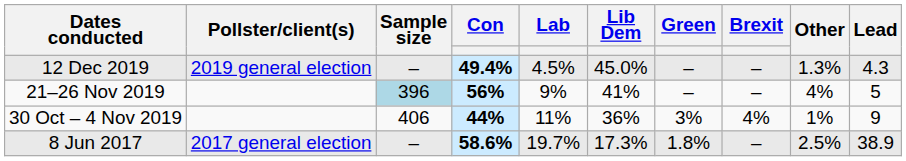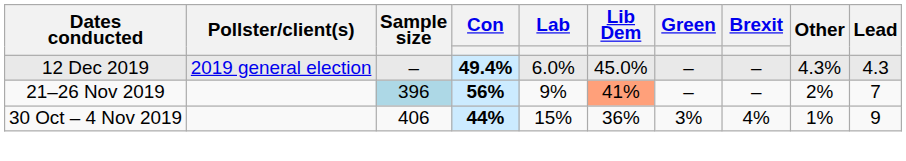12 Dec 2019 | Lab: 4.5% -> 6.0%
12 Dec 2019 | Other: 1.3% -> 4.3%
21–26 Nov 2019 | Lib Dem: no background -> lightsalmon background
21–26 Nov 2019 | Other: 4% -> 2%
21–26 Nov 2019 | Lead: 5 -> 7
30 Oct – 4 Nov 2019 | Lab: 11% -> 15%
- row: 8 Jun 2017 | 2017 general election | – | 58.6% | 19.7% | 17.3% | 1.8% | – | 2.5% | 38.9
